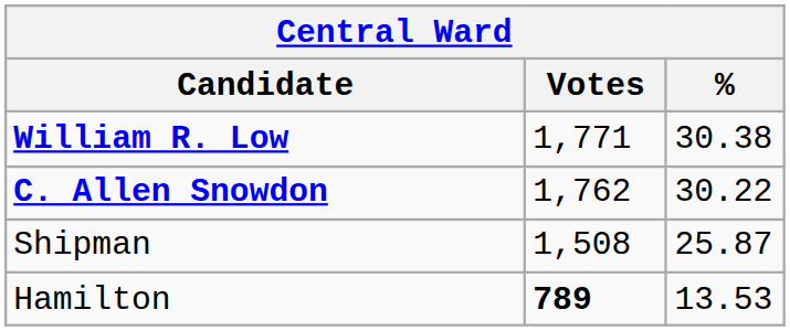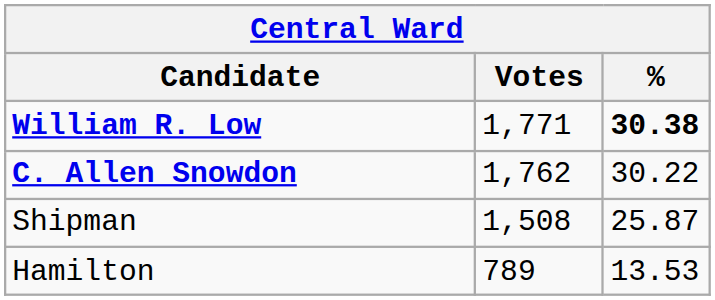William R. Low | %: normal -> bold
Hamilton | Votes: bold -> normal
